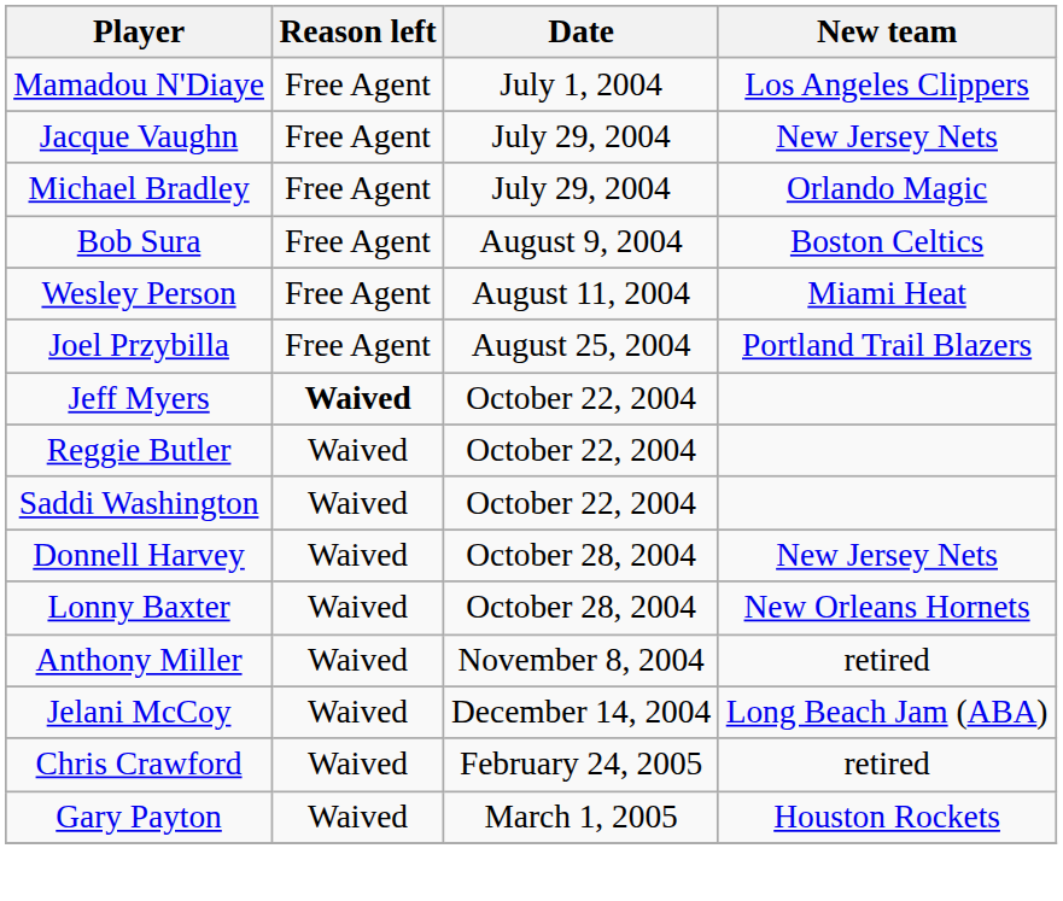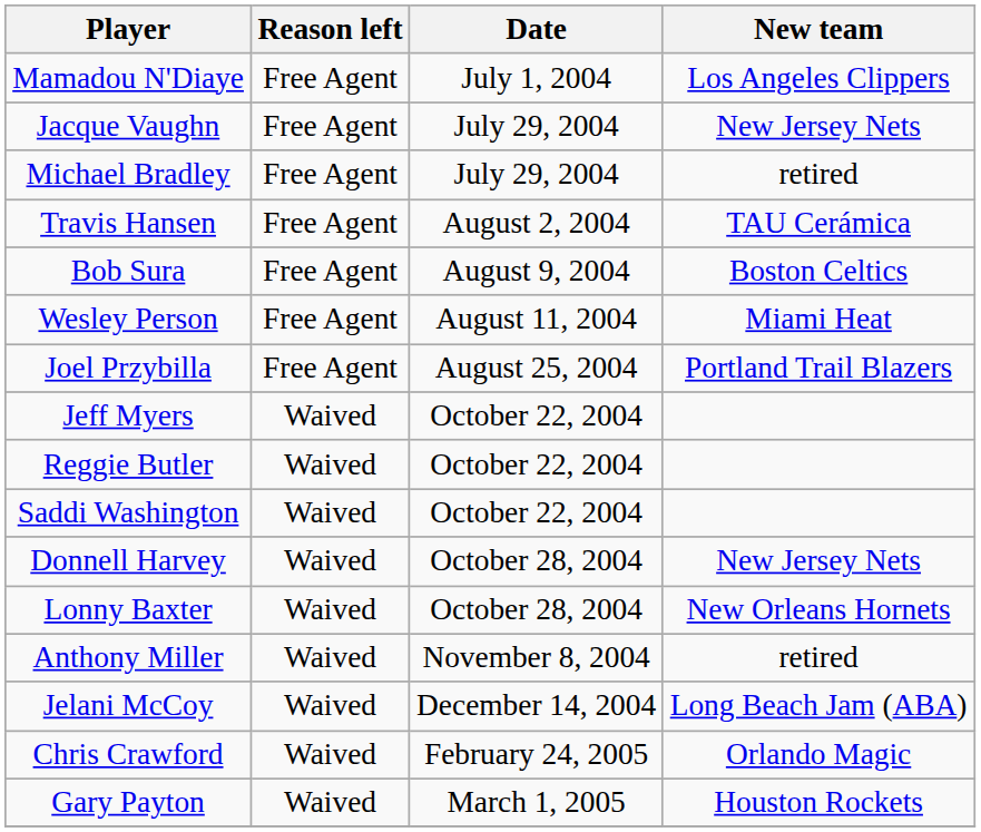Michael Bradley | New team: Orlando Magic -> retired
+ row: Travis Hansen | Free Agent | August 2, 2004 | TAU Cerámica
Jeff Myers | Reason left: bold -> normal
Chris Crawford | New team: retired -> Orlando Magic
